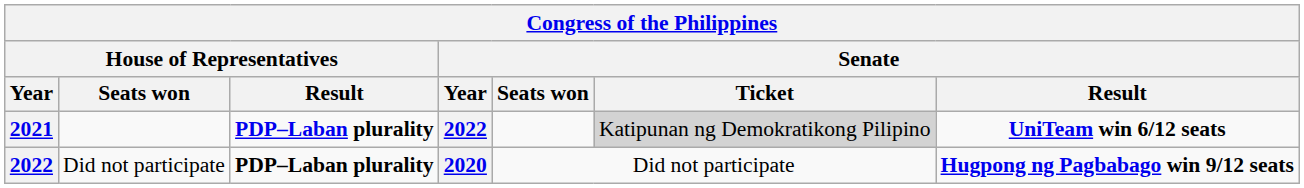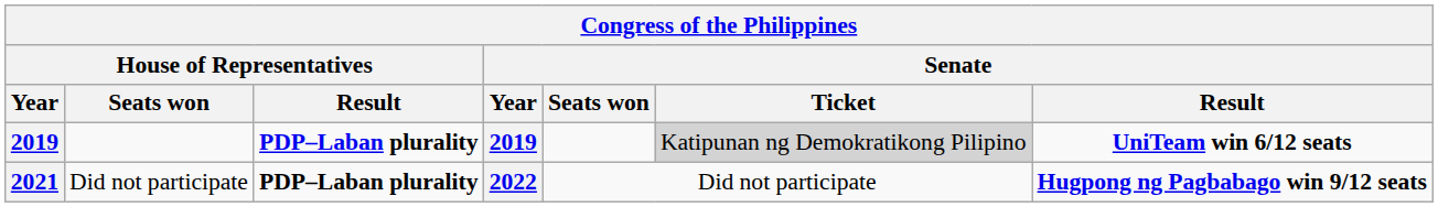row 4 | House of Representatives / Year: 2021 -> 2019
row 4 | Senate / Year: 2022 -> 2019
row 5 | House of Representatives / Year: 2022 -> 2021
row 5 | Senate / Year: 2020 -> 2022
